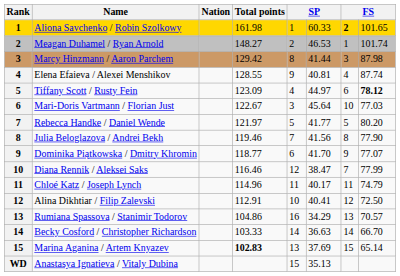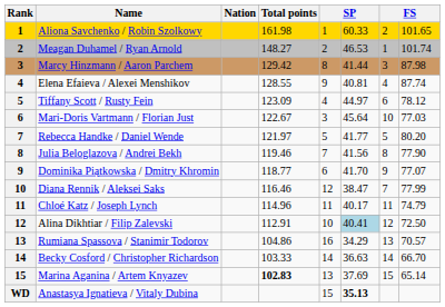Aliona Savchenko / Robin Szolkowy | column 7: bold -> normal
Tiffany Scott / Rusty Fein | column 8: bold -> normal
Alina Dikhtiar / Filip Zalevski | column 6: no background -> lightblue background
Anastasya Ignatieva / Vitaly Dubina | column 6: normal -> bold
